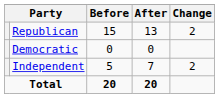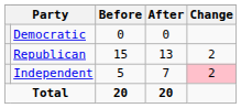rows swapped: Republican <-> Democratic
Independent | Change: no background -> pink background
